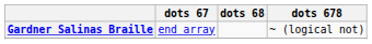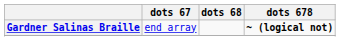Gardner Salinas Braille | dots 678: normal -> bold
